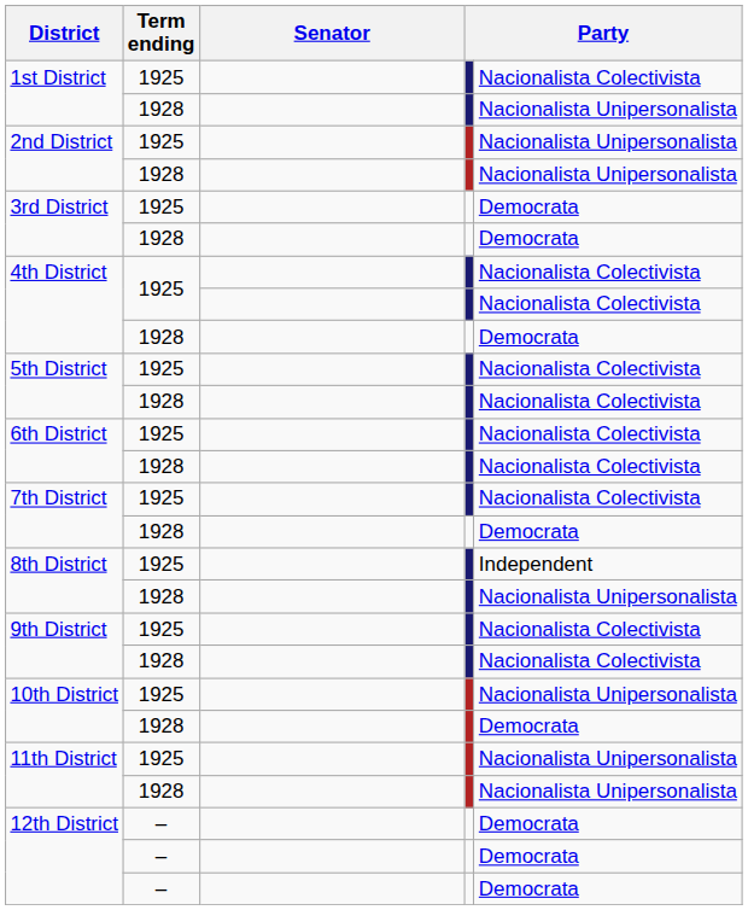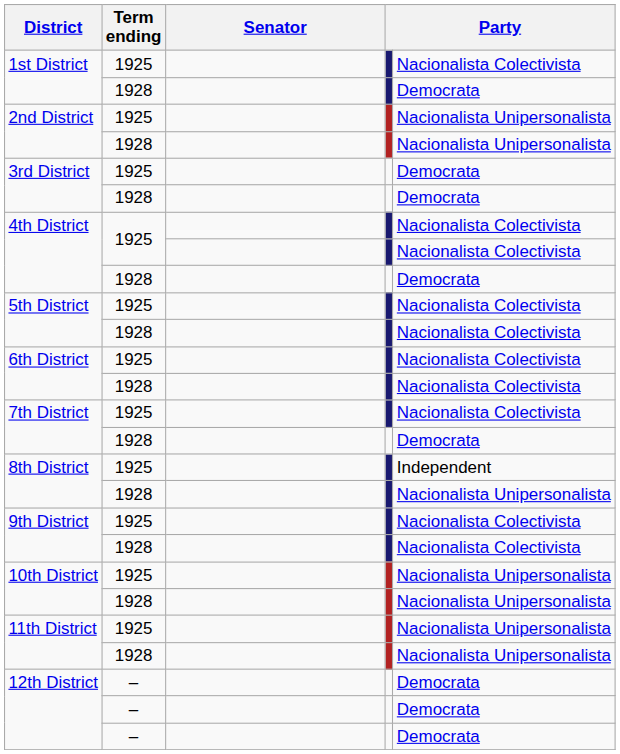1st District / 1928 | column 5: Nacionalista Unipersonalista -> Democrata
10th District / 1928 | column 5: Democrata -> Nacionalista Unipersonalista
